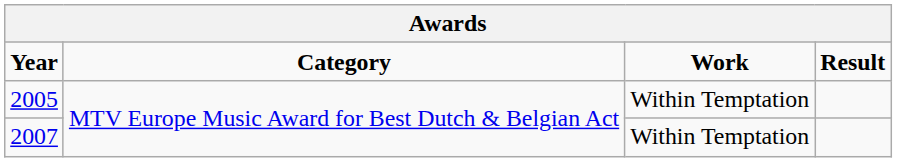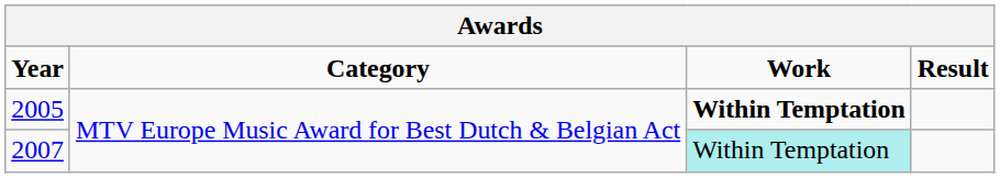2005 | Work: normal -> bold
2007 | Work: no background -> paleturquoise background
